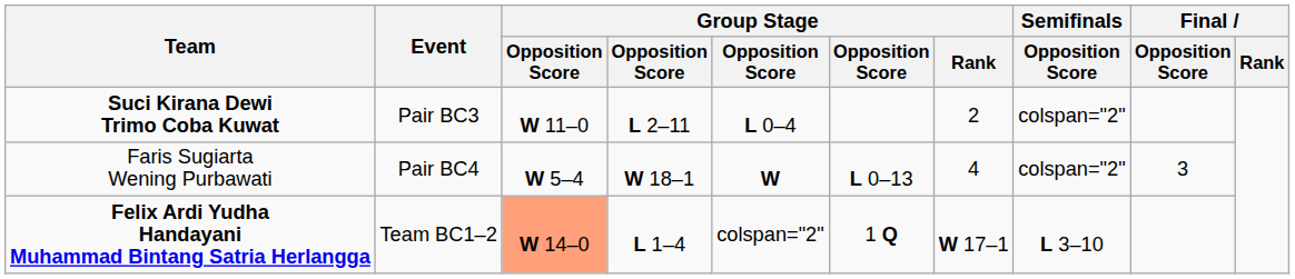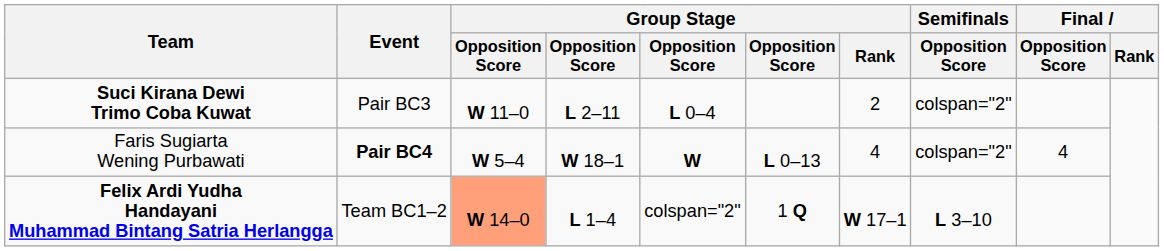Faris Sugiarta Wening Purbawati | Event: normal -> bold
Faris Sugiarta Wening Purbawati | Final / Opposition Score: 3 -> 4
